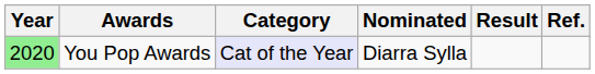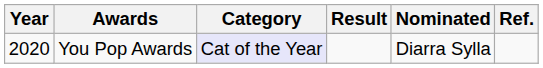columns swapped: Nominated <-> Result
You Pop Awards | Year: lightgreen background -> no background
